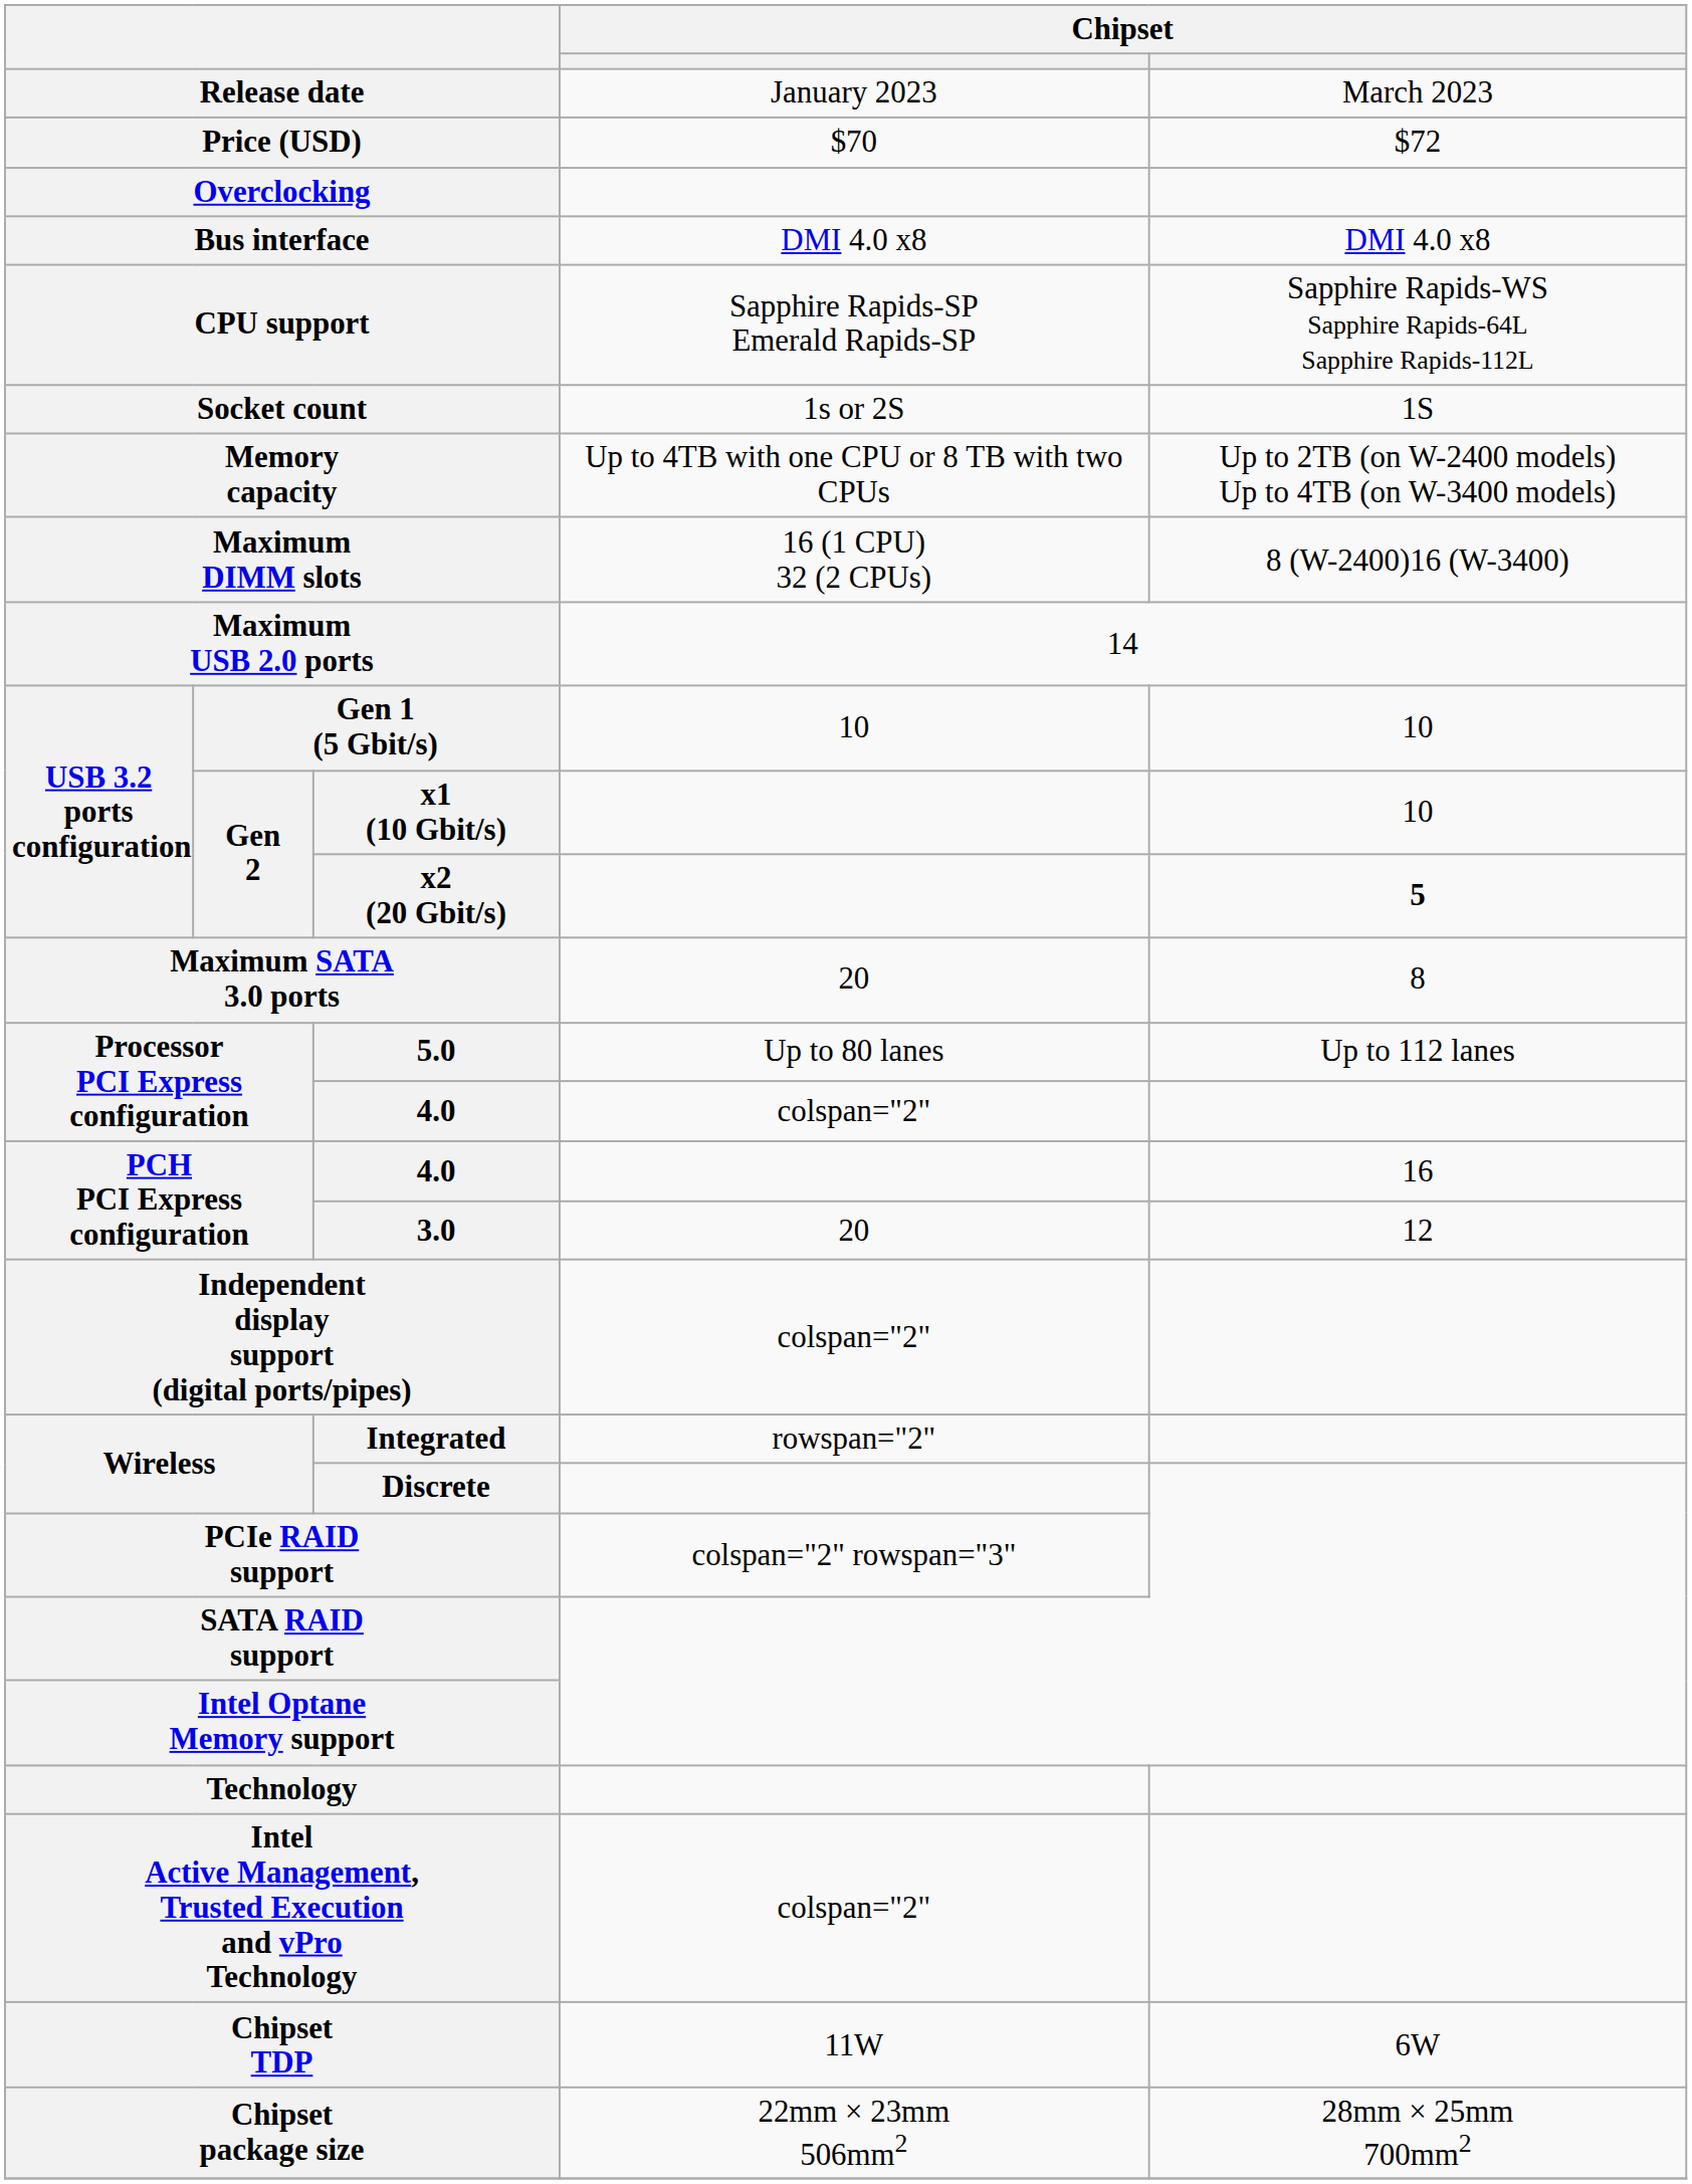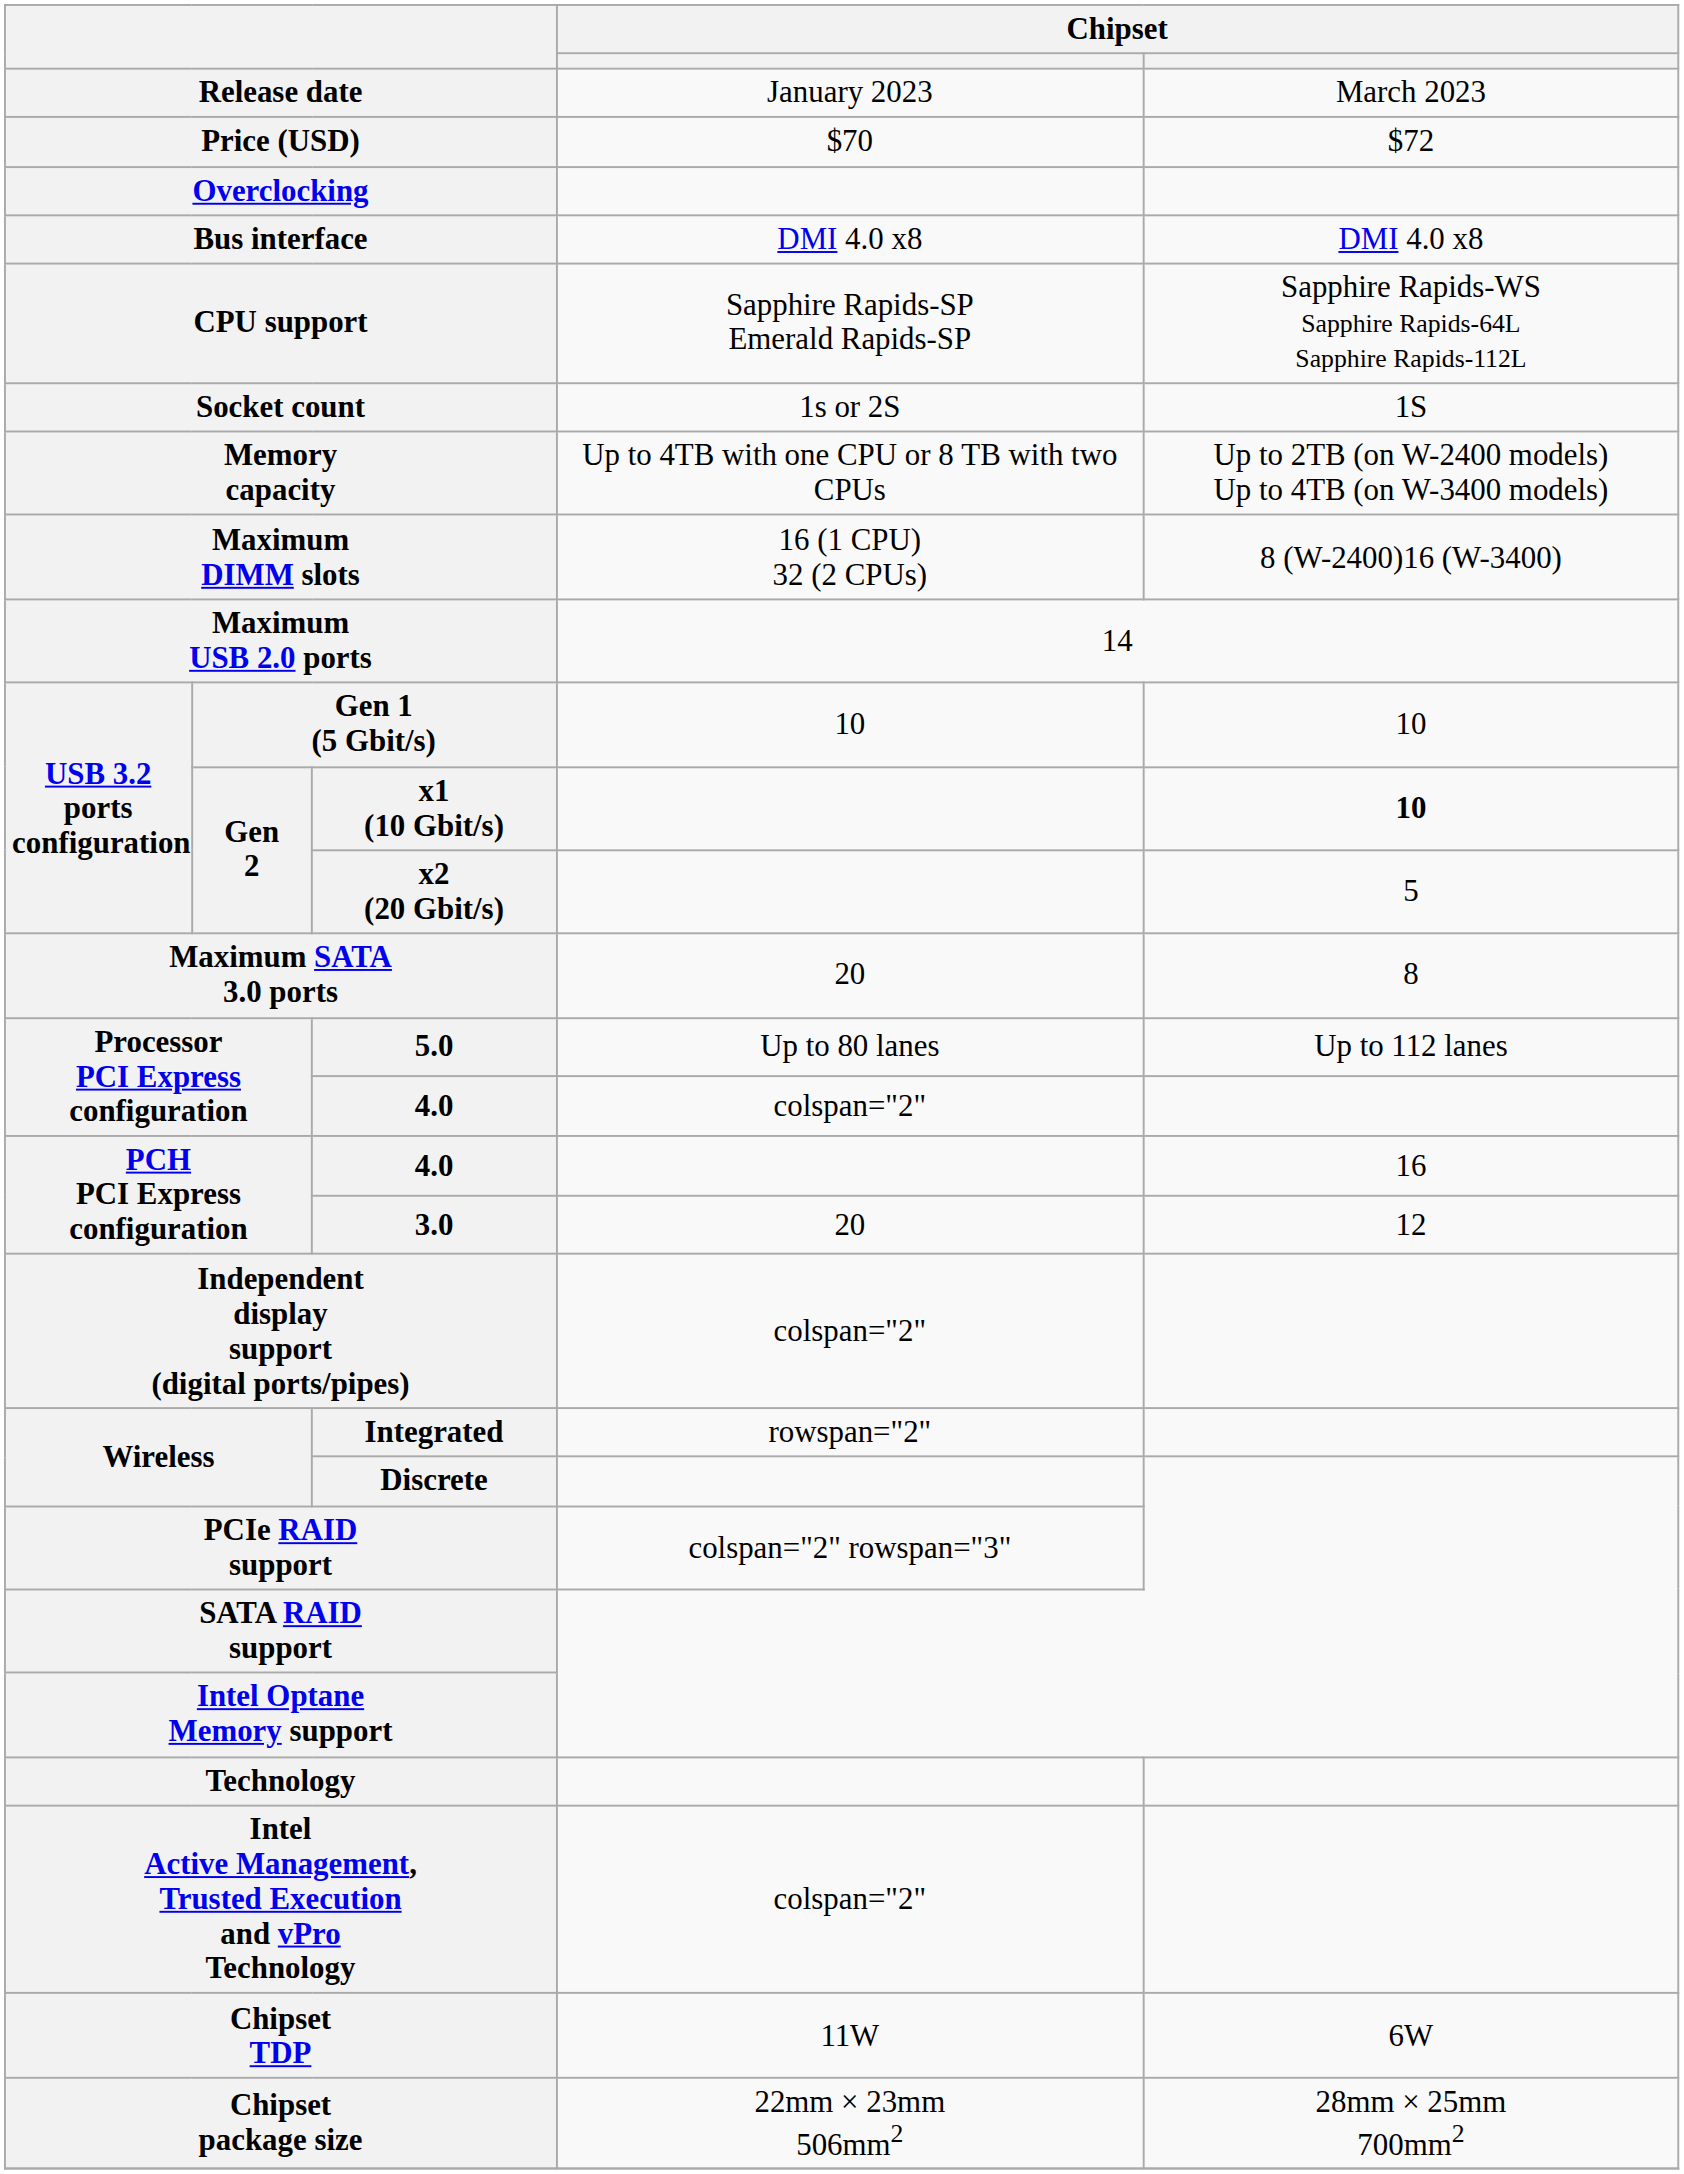x1 (10 Gbit/s) | column 5: normal -> bold
x2 (20 Gbit/s) | column 5: bold -> normal
